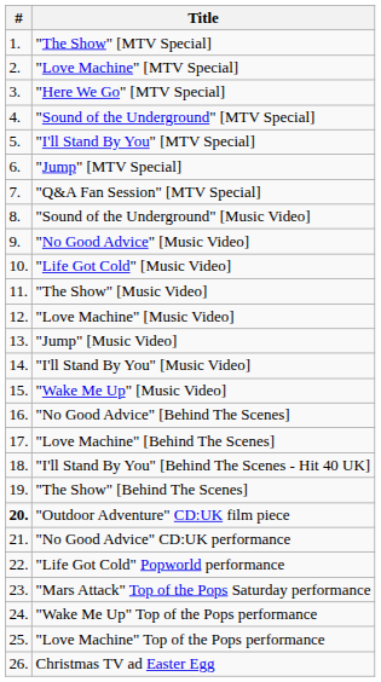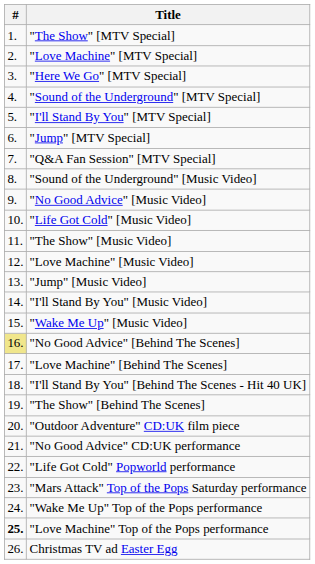"No Good Advice" [Behind The Scenes] | #: no background -> khaki background
"Outdoor Adventure" CD:UK film piece | #: bold -> normal
"Love Machine" Top of the Pops performance | #: normal -> bold
